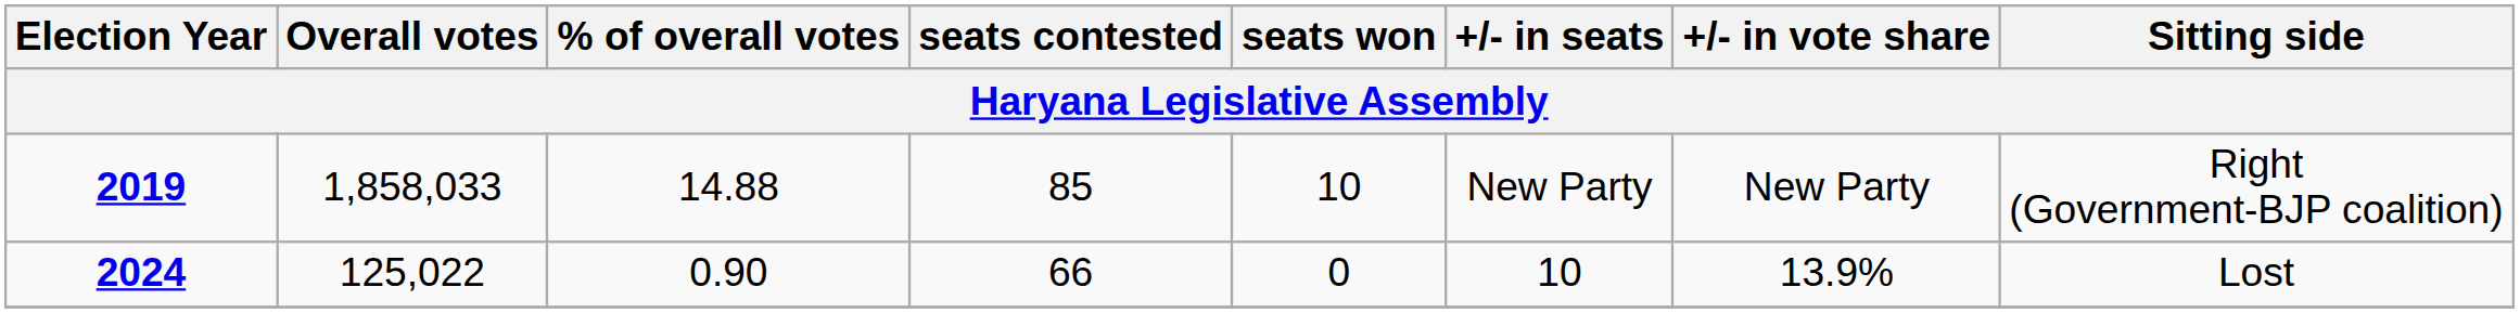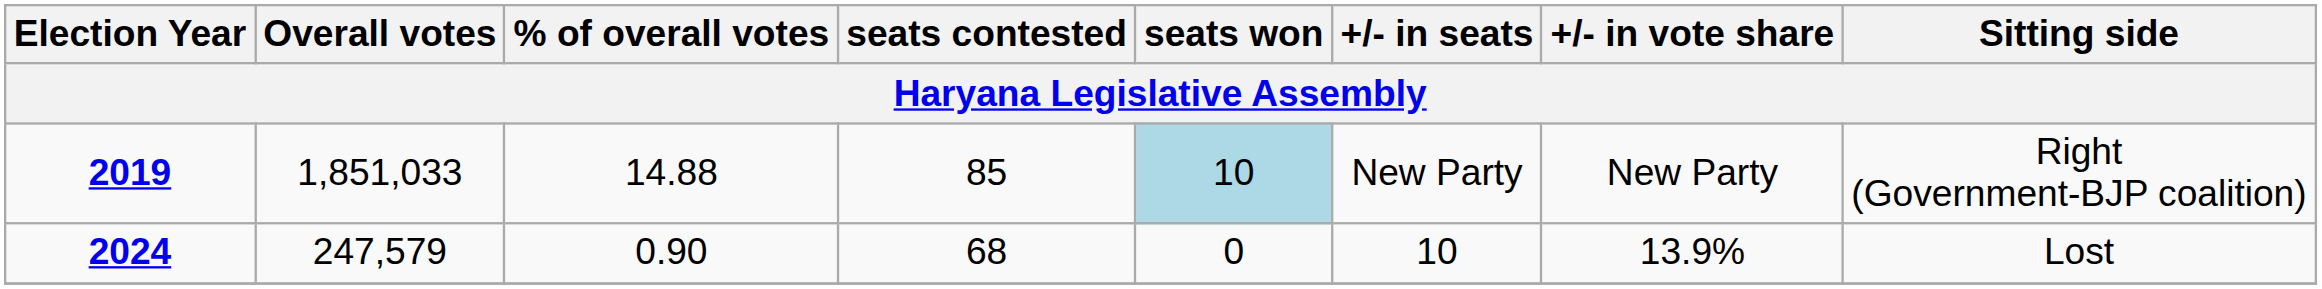2019 | Overall votes: 1,858,033 -> 1,851,033
2019 | seats won: no background -> lightblue background
2024 | Overall votes: 125,022 -> 247,579
2024 | seats contested: 66 -> 68
